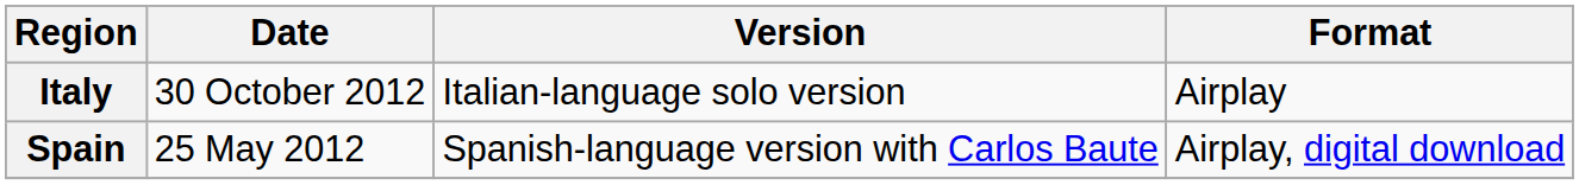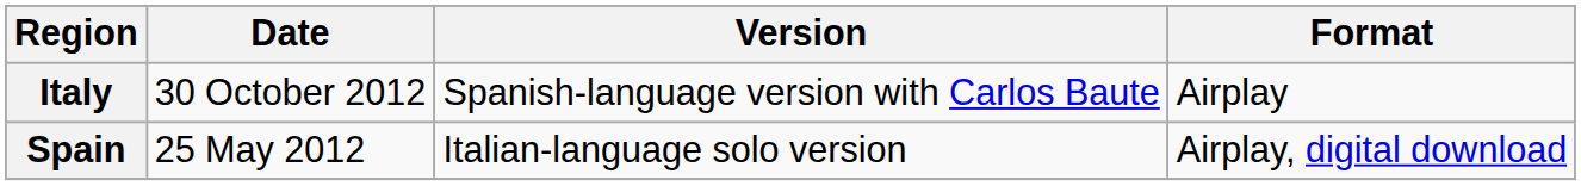Italy | Version: Italian-language solo version -> Spanish-language version with Carlos Baute
Spain | Version: Spanish-language version with Carlos Baute -> Italian-language solo version
